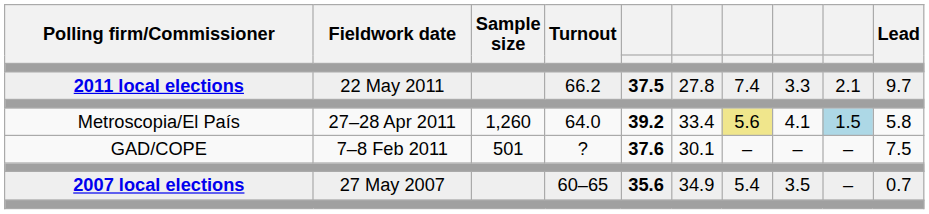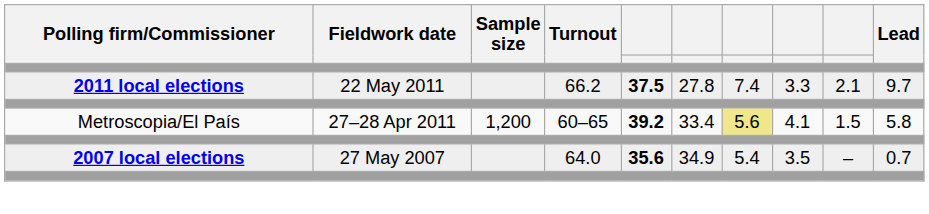Metroscopia/El País | Sample size: 1,260 -> 1,200
Metroscopia/El País | Turnout: 64.0 -> 60–65
Metroscopia/El País | column 9: lightblue background -> no background
- row: GAD/COPE | 7–8 Feb 2011 | 501 | ? | 37.6 | 30.1 | – | – | – | 7.5
2007 local elections | Turnout: 60–65 -> 64.0
